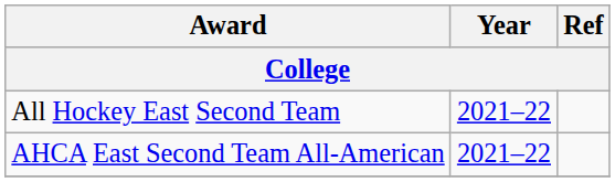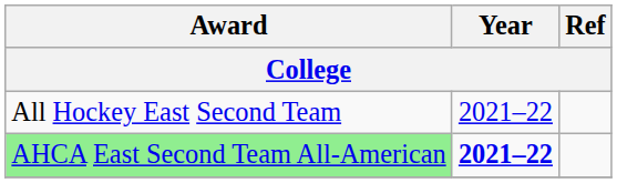row 4 | Award: no background -> lightgreen background
row 4 | Year: normal -> bold
